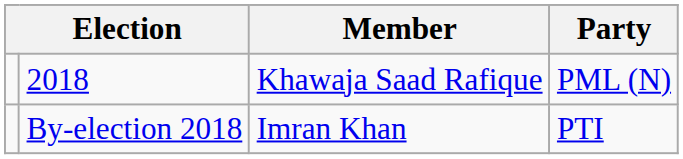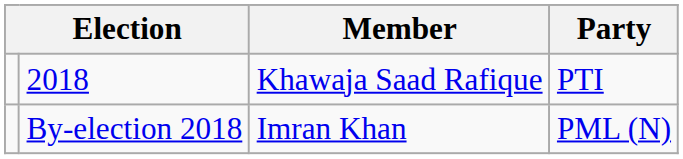2018 | Party: PML (N) -> PTI
By-election 2018 | Party: PTI -> PML (N)
